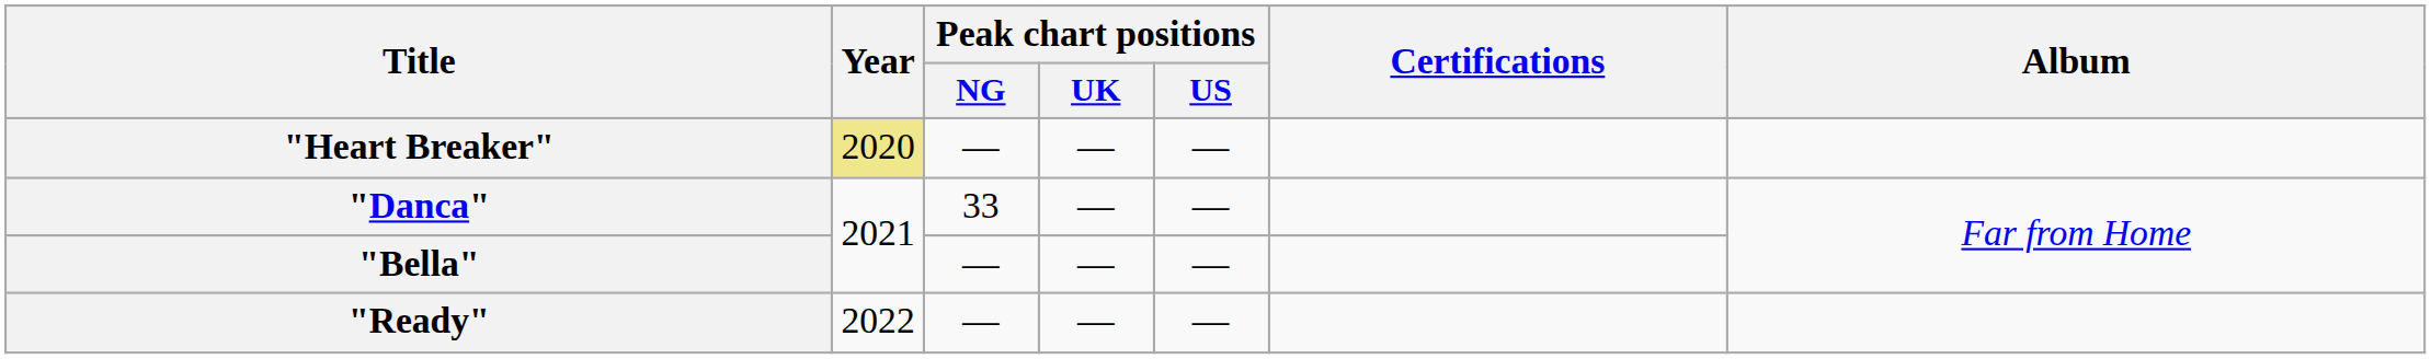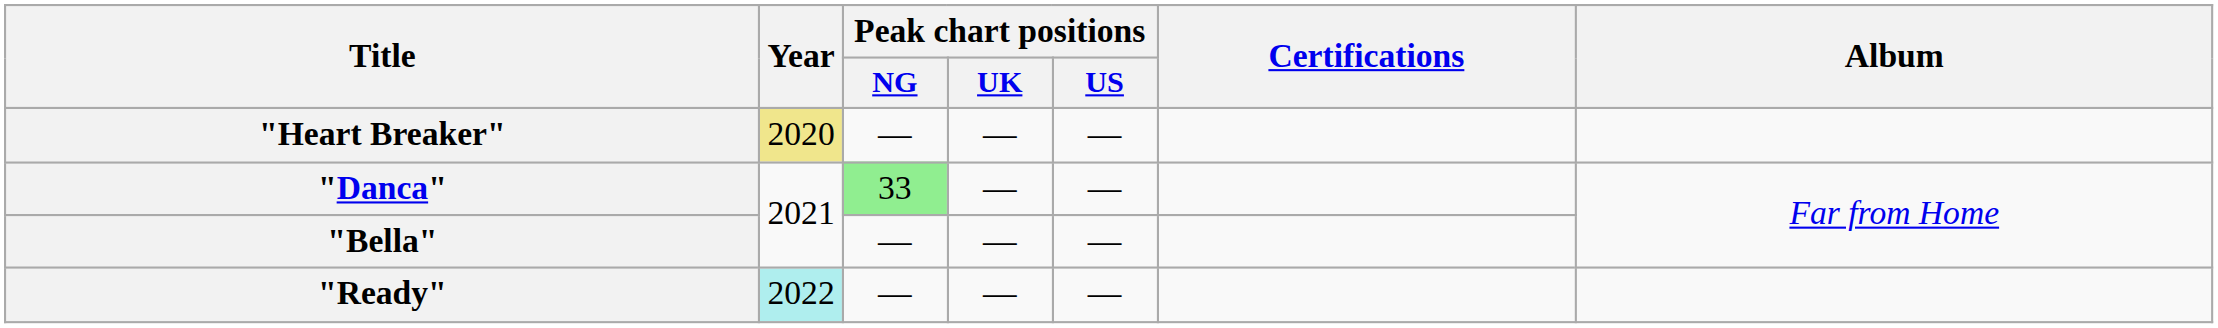"Danca" | Peak chart positions / NG: no background -> lightgreen background
"Ready" | Year: no background -> paleturquoise background
